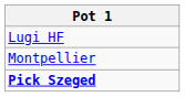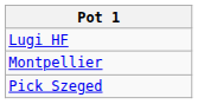row 4 | column 1: bold -> normal
